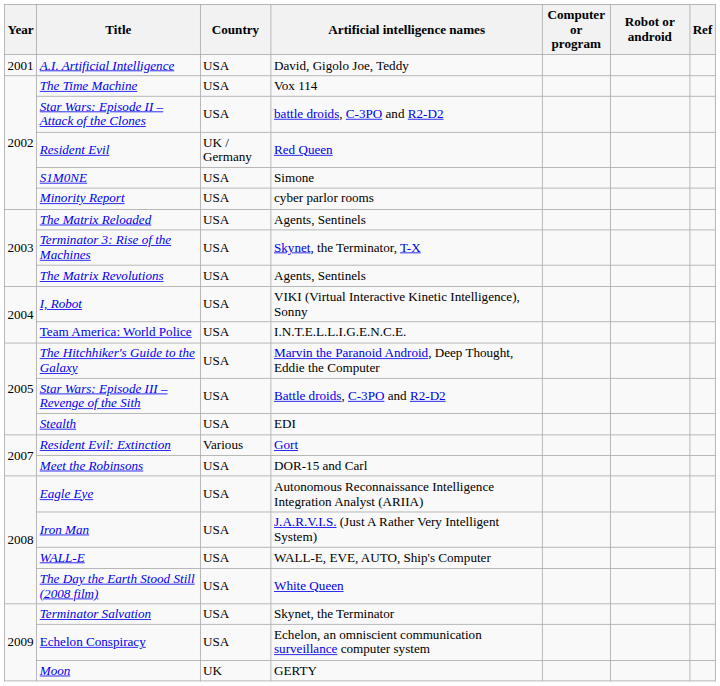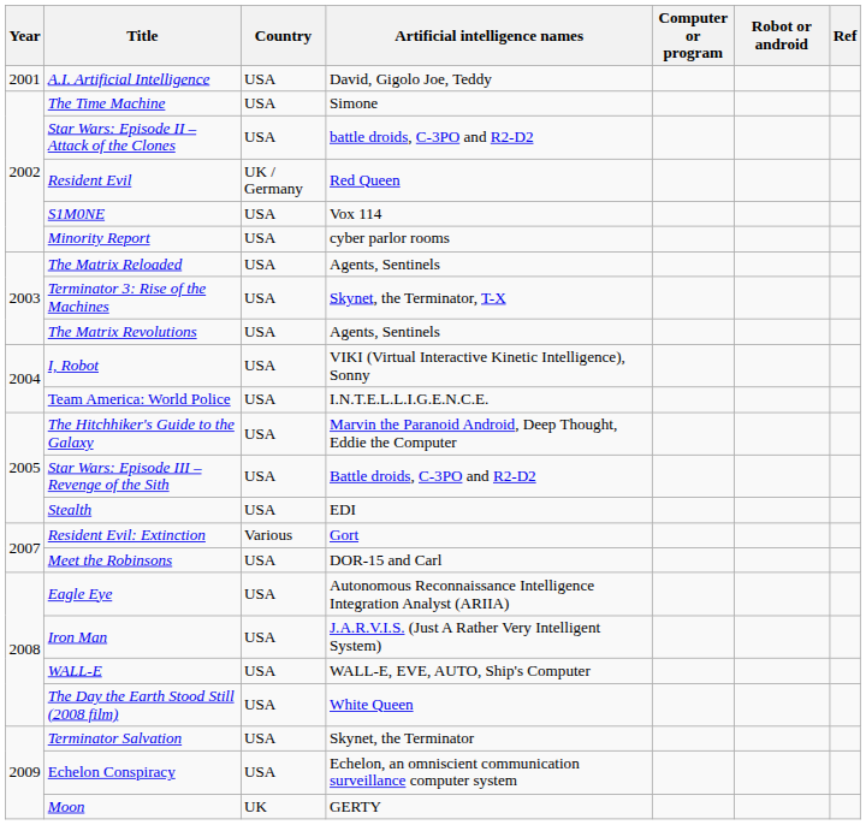The Time Machine | Artificial intelligence names: Vox 114 -> Simone
S1M0NE | Artificial intelligence names: Simone -> Vox 114
